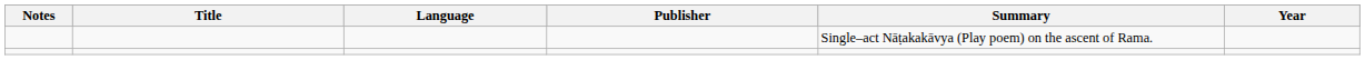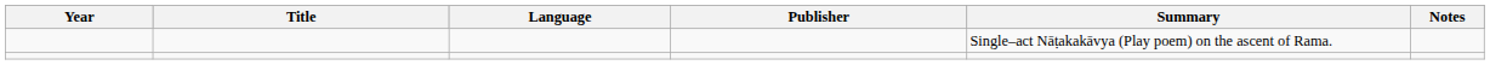columns swapped: Year <-> Notes
